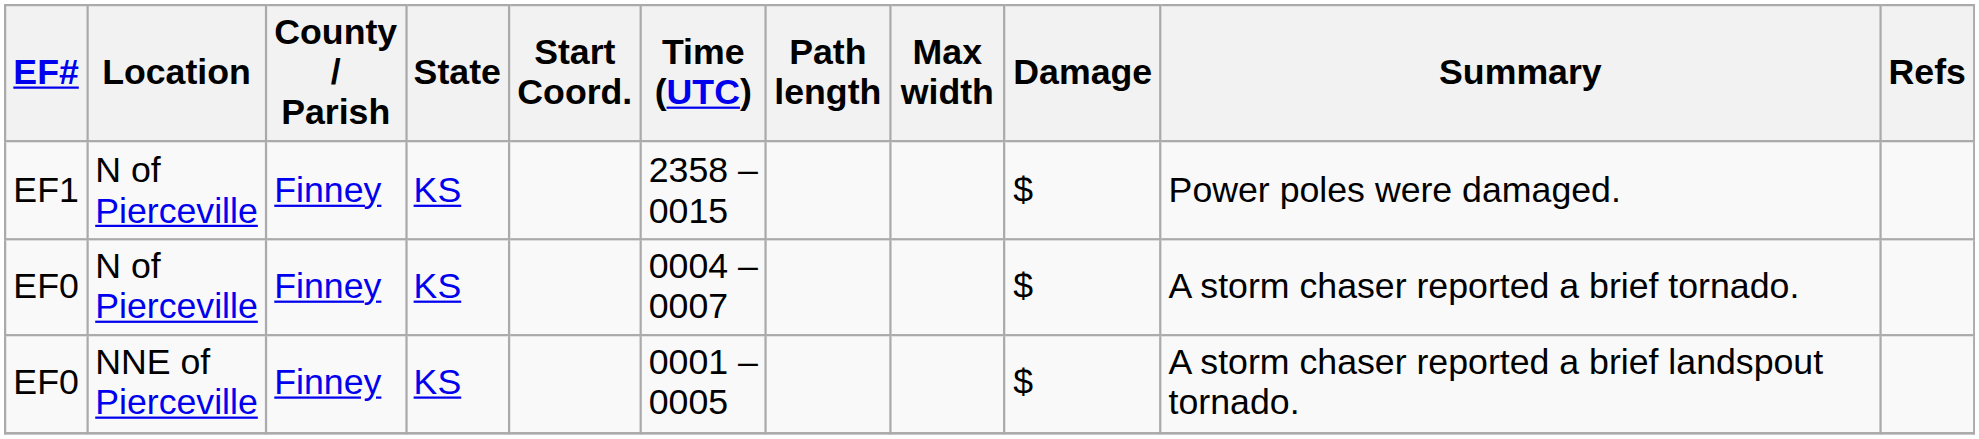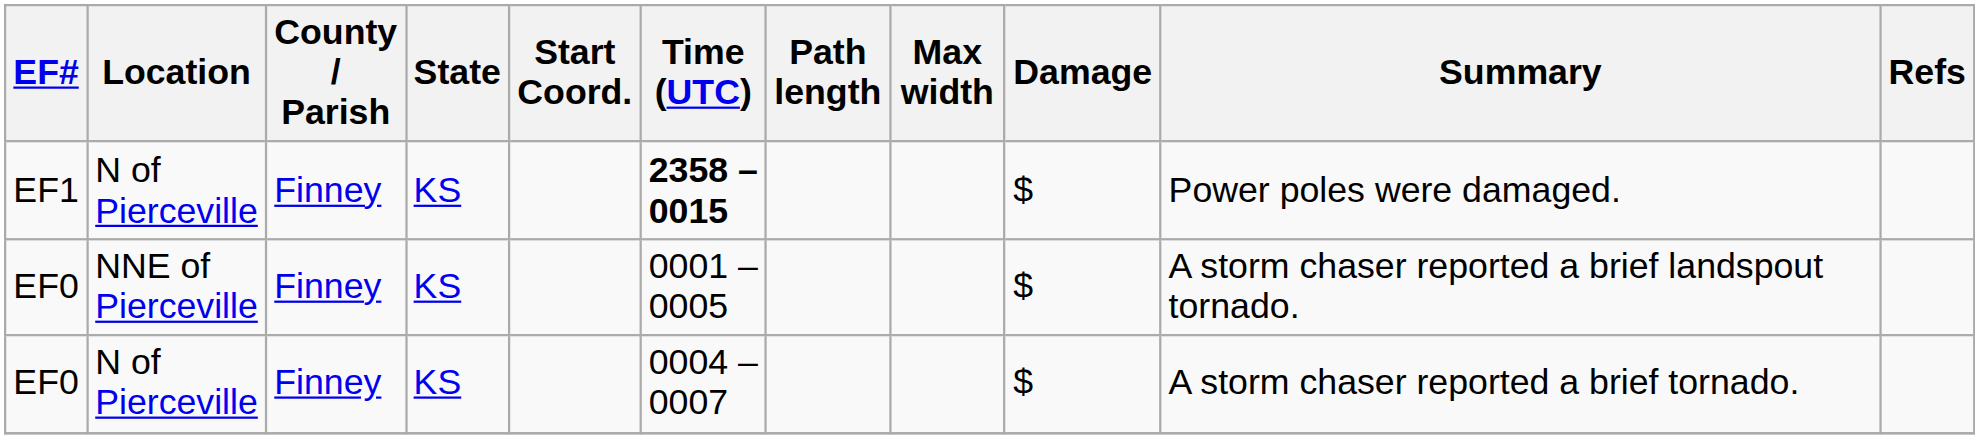EF1 | Time (UTC): normal -> bold
rows swapped: EF0 / NNE of Pierceville <-> EF0 / N of Pierceville
